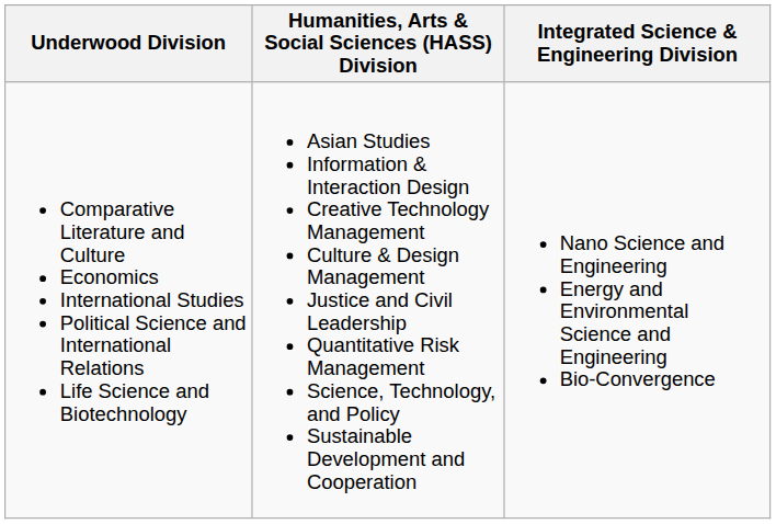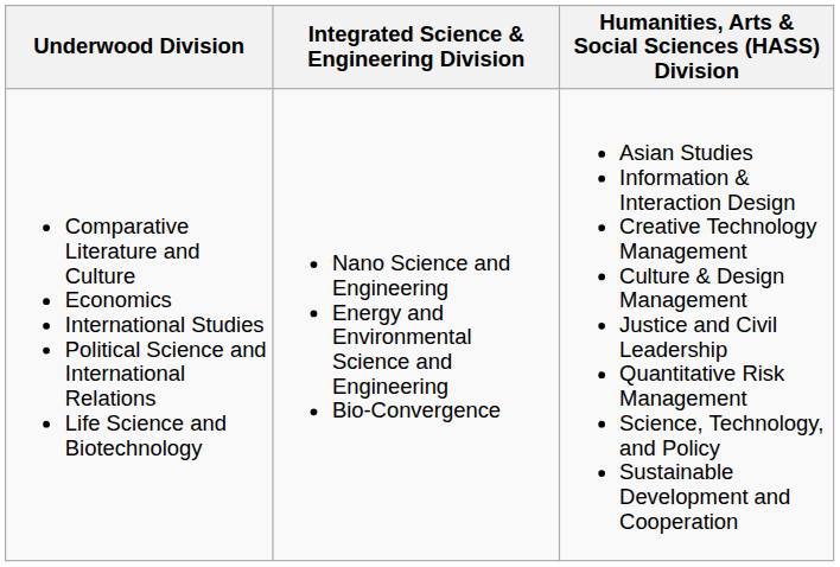columns swapped: Humanities, Arts & Social Sciences (HASS) Division <-> Integrated Science & Engineering Division
